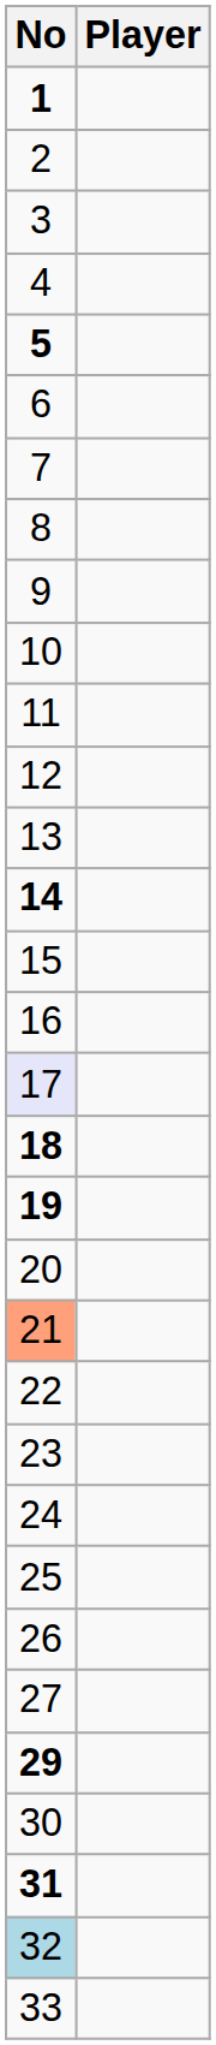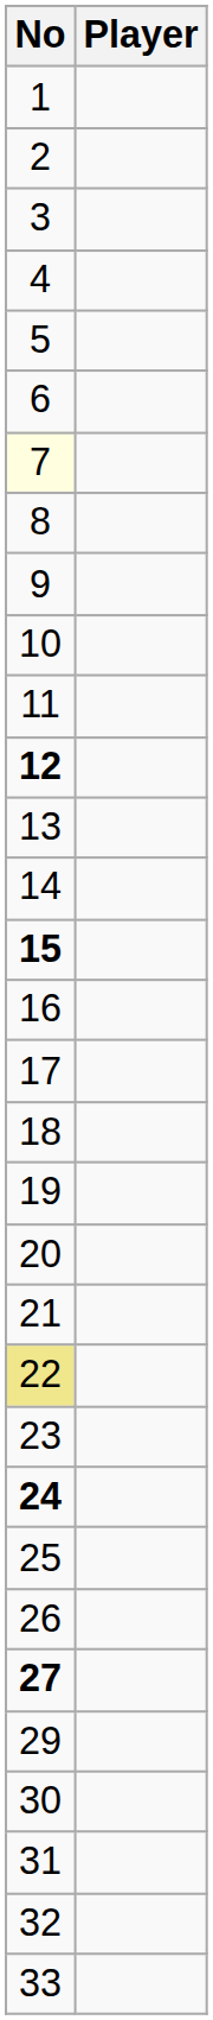1 | No: bold -> normal
5 | No: bold -> normal
7 | No: no background -> lightyellow background
12 | No: normal -> bold
14 | No: bold -> normal
15 | No: normal -> bold
17 | No: lavender background -> no background
18 | No: bold -> normal
19 | No: bold -> normal
21 | No: lightsalmon background -> no background
22 | No: no background -> khaki background
24 | No: normal -> bold
27 | No: normal -> bold
29 | No: bold -> normal
31 | No: bold -> normal
32 | No: lightblue background -> no background
